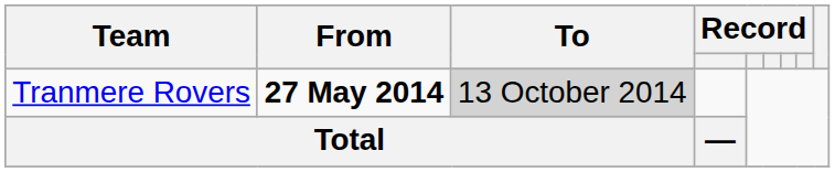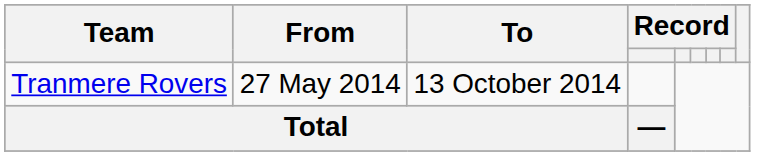Tranmere Rovers | From: bold -> normal
Tranmere Rovers | To: lightgrey background -> no background
